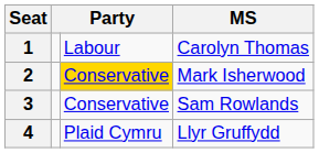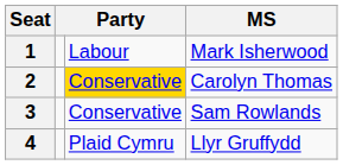1 | MS: Carolyn Thomas -> Mark Isherwood
2 | MS: Mark Isherwood -> Carolyn Thomas
